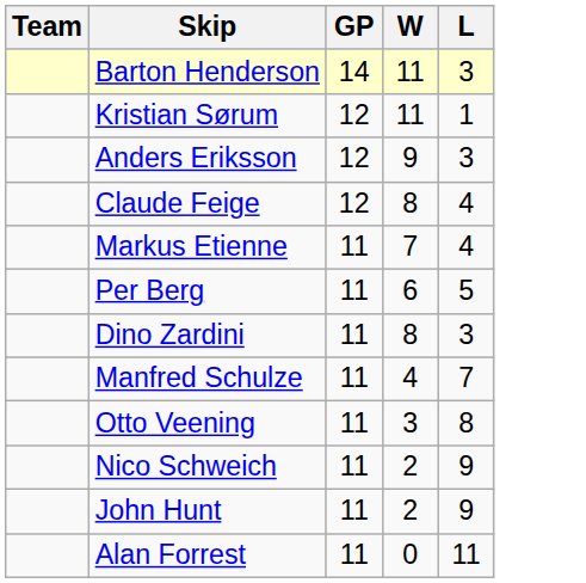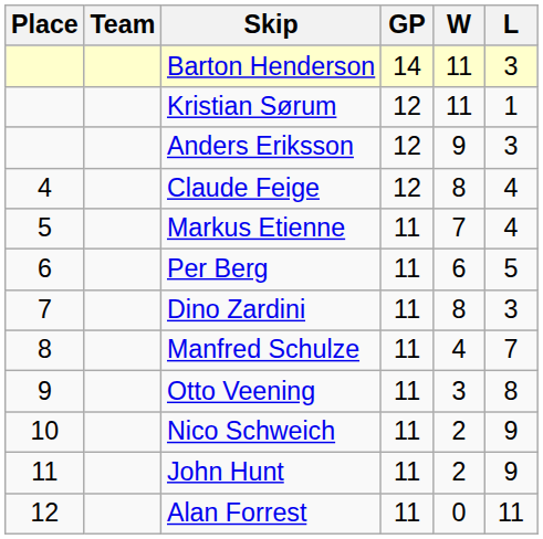+ column: Place | 4 | 5 | 6 | 7 | 8 | 9 | 10 | 11 | 12
